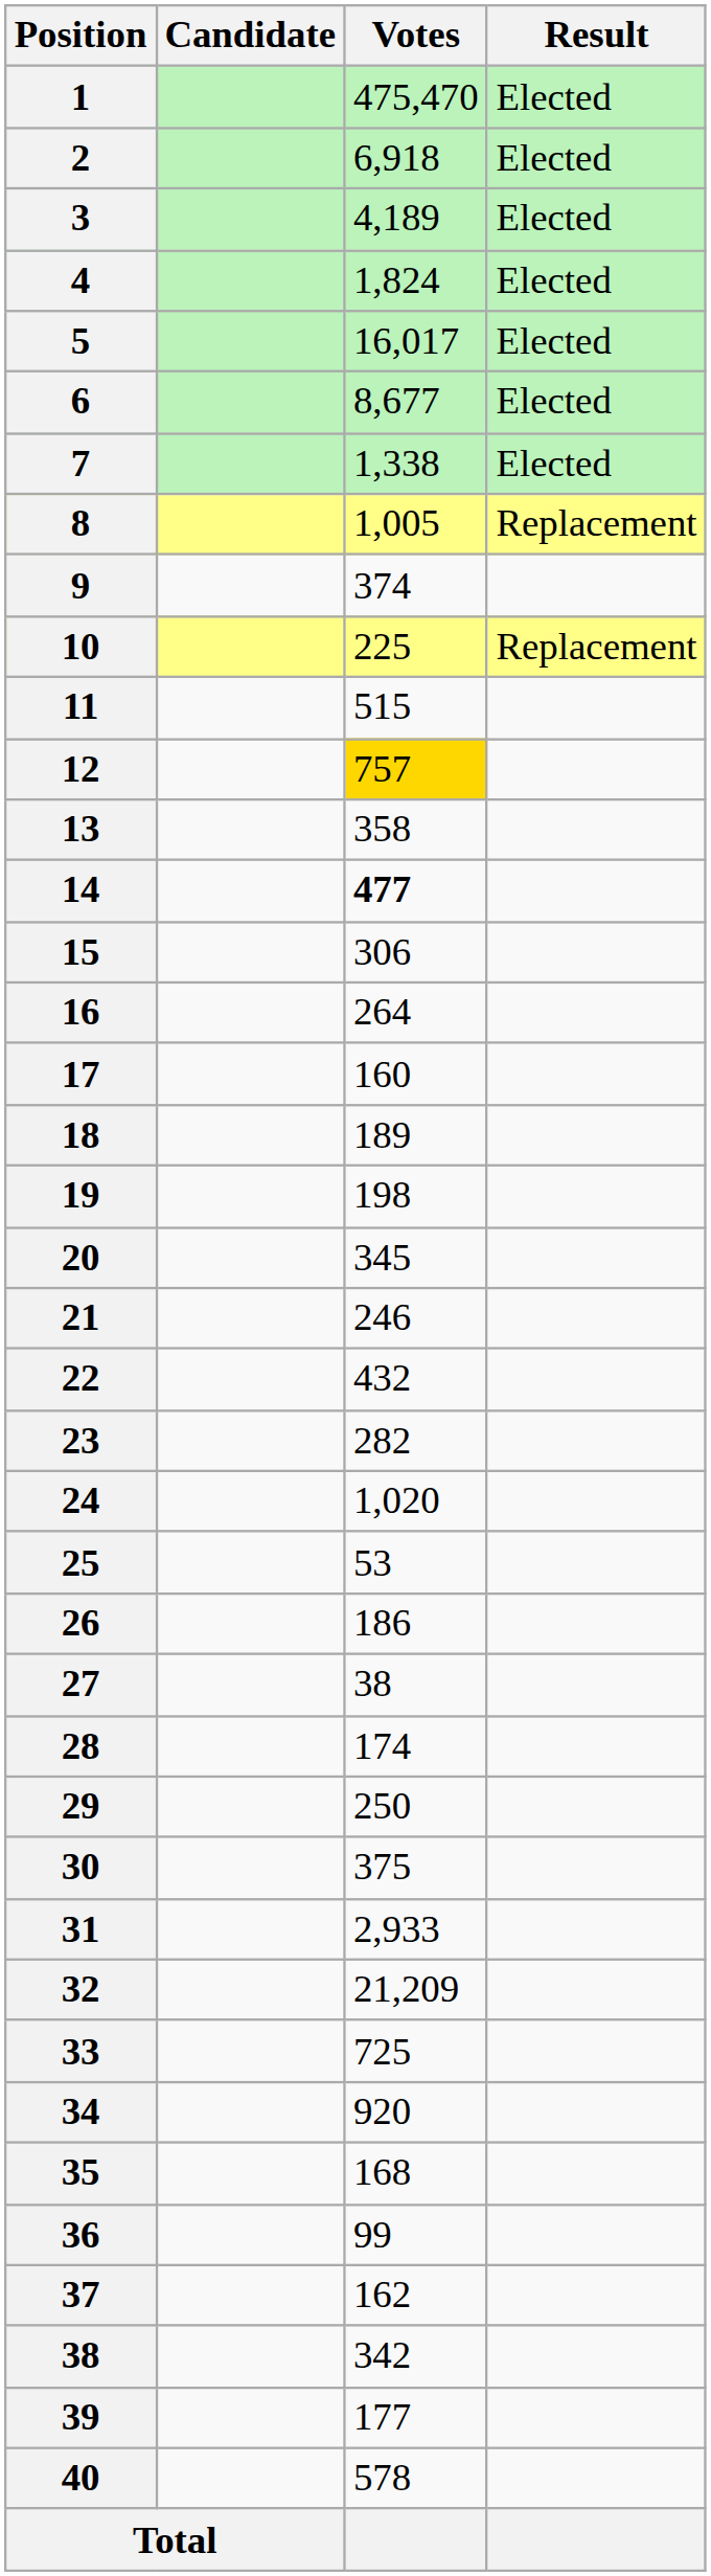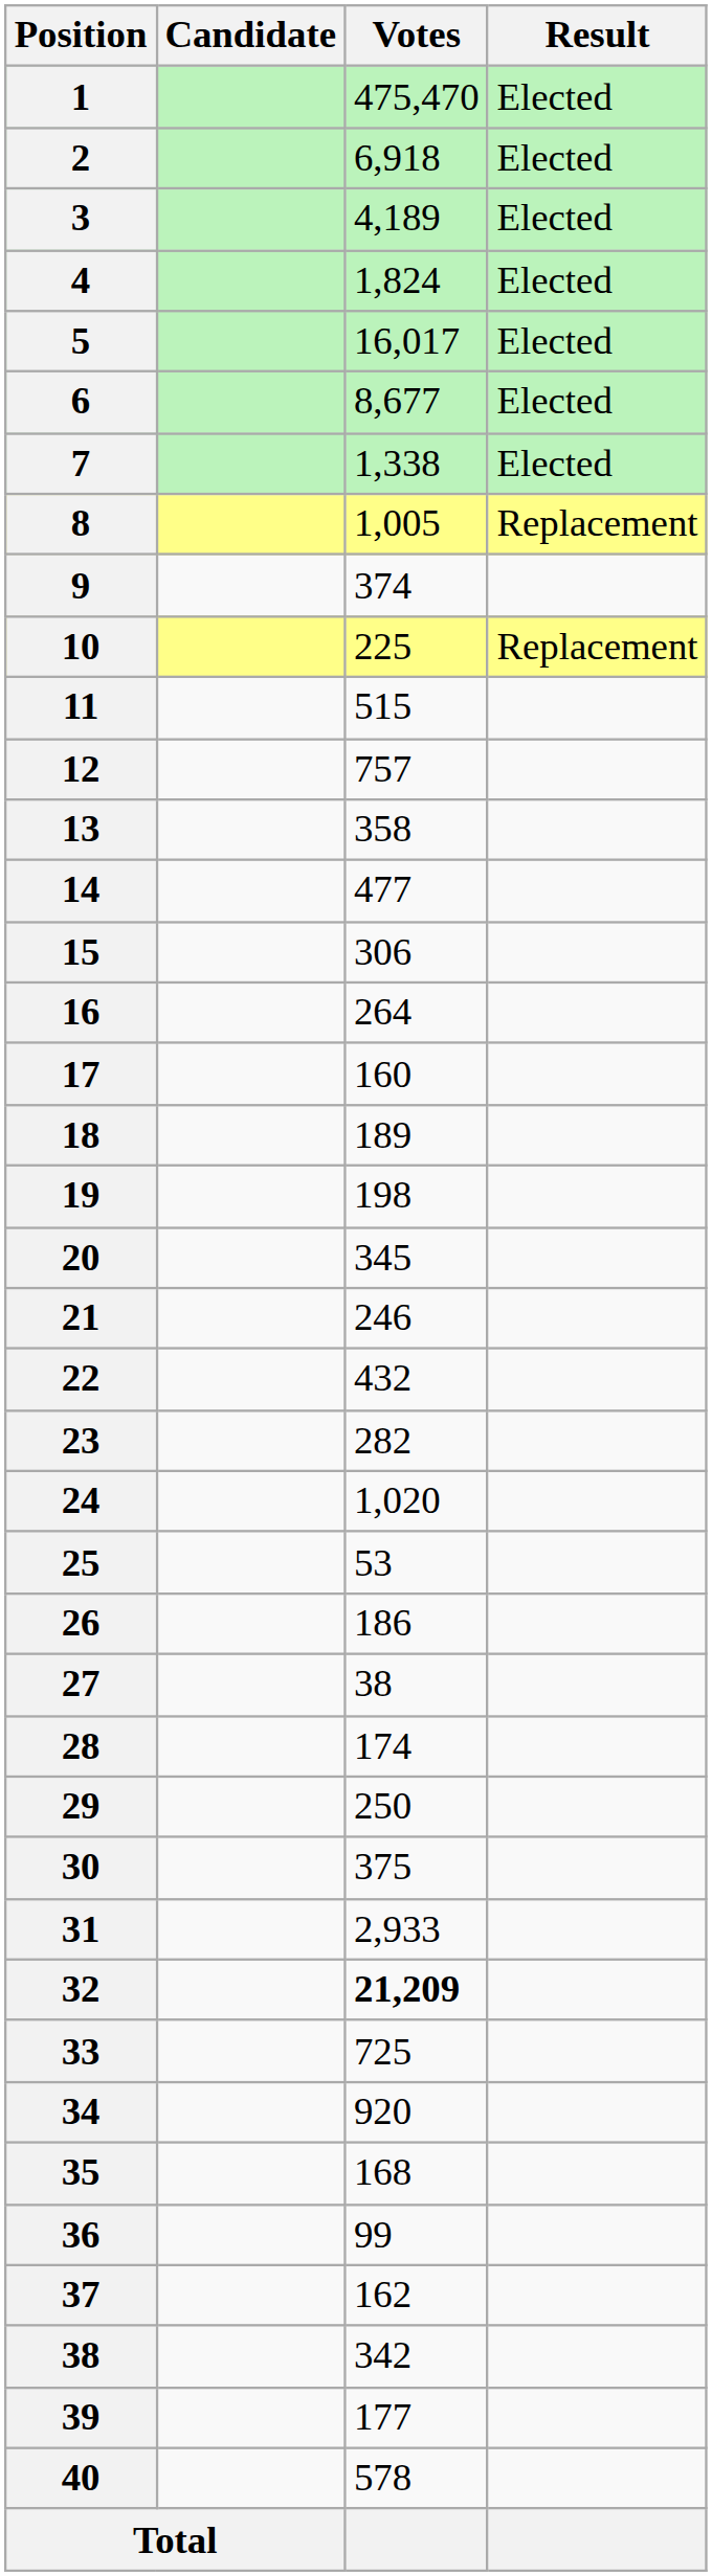12 | Votes: gold background -> no background
14 | Votes: bold -> normal
32 | Votes: normal -> bold
